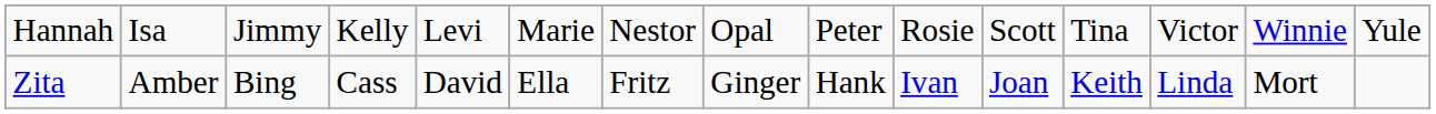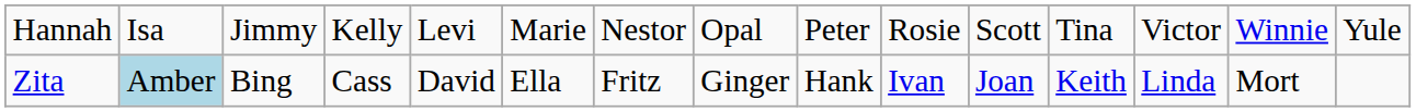Zita | column 2: no background -> lightblue background
